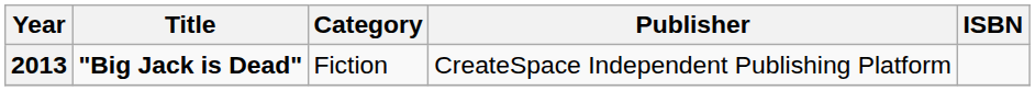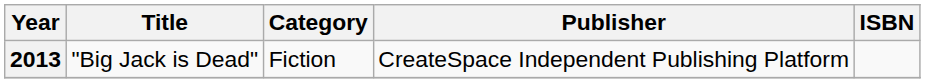2013 | Title: bold -> normal
